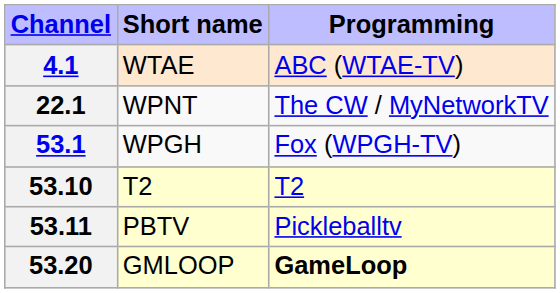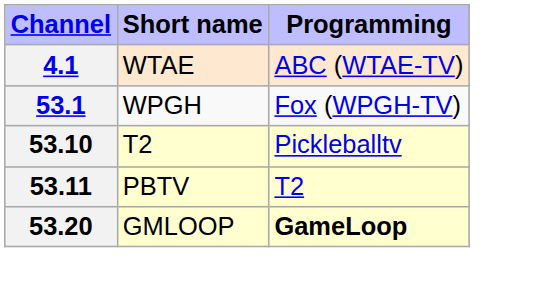- row: 22.1 | WPNT | The CW / MyNetworkTV
53.10 | Programming: T2 -> Pickleballtv
53.11 | Programming: Pickleballtv -> T2
